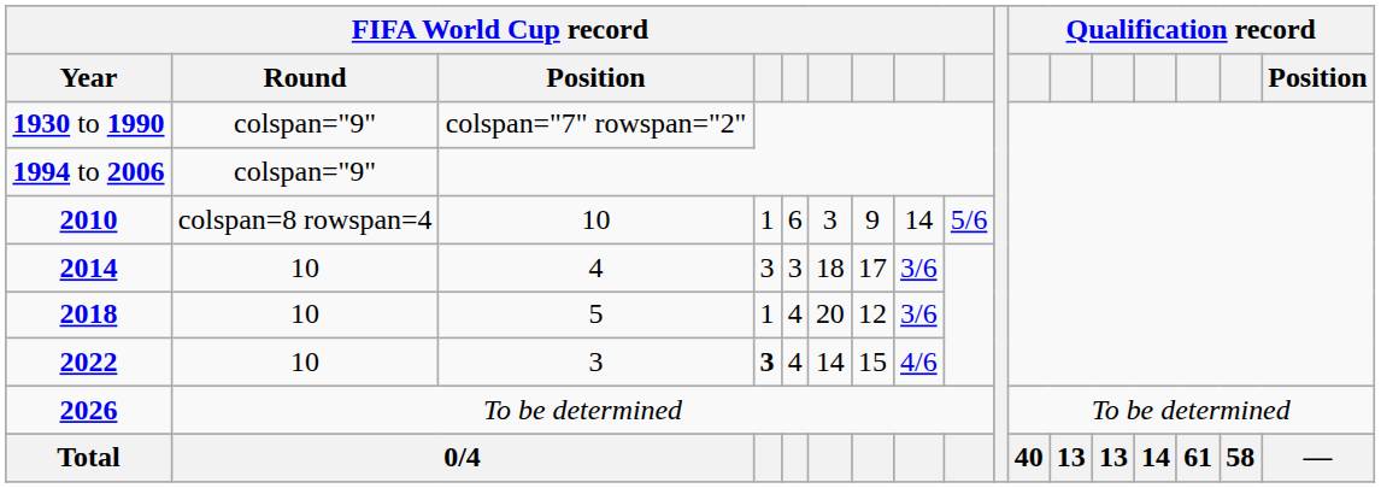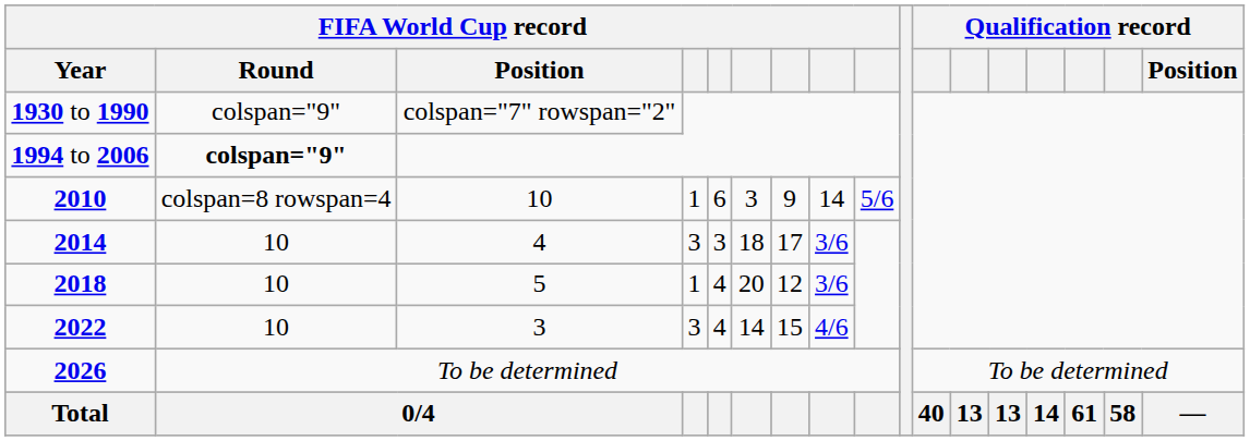1994 to 2006 | FIFA World Cup record / Round: normal -> bold
2022 | column 4: bold -> normal
